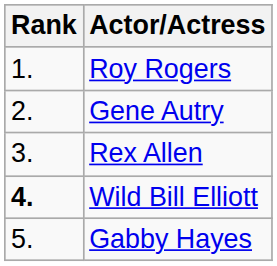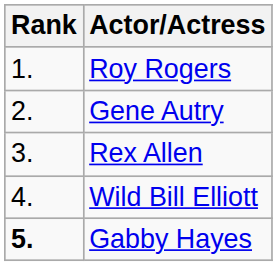Wild Bill Elliott | Rank: bold -> normal
Gabby Hayes | Rank: normal -> bold
